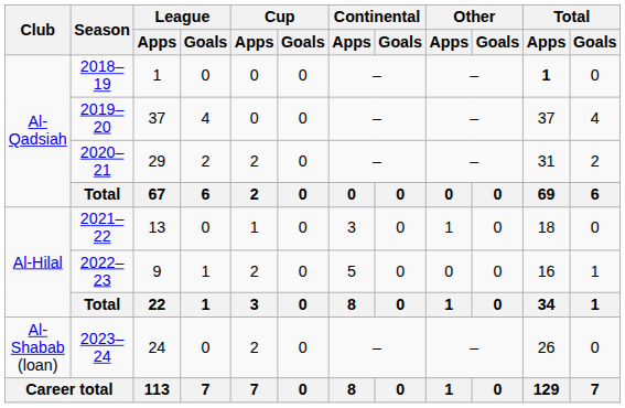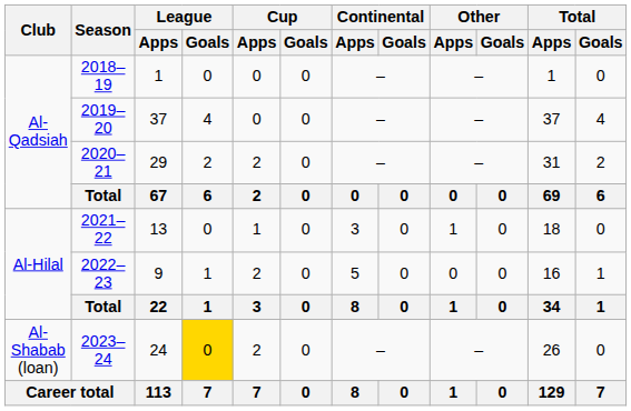2018–19 | Total / Apps: bold -> normal
2023–24 | League / Goals: no background -> gold background
